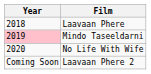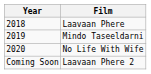Mindo Taseeldarni | Year: pink background -> no background
